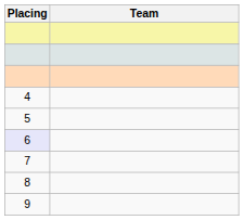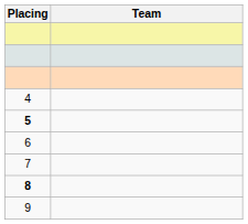row 6 | Placing: normal -> bold
row 7 | Placing: lavender background -> no background
row 9 | Placing: normal -> bold
